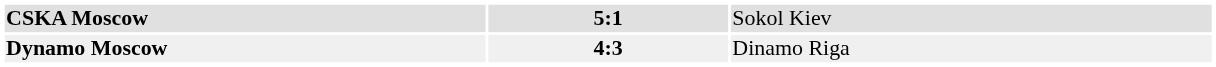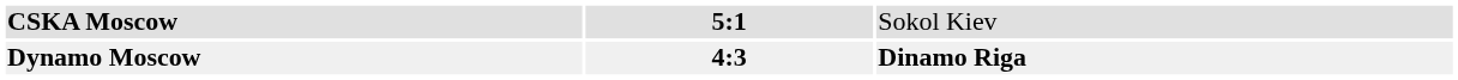Dynamo Moscow | column 3: normal -> bold
